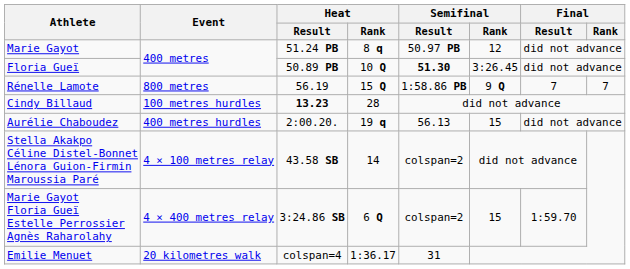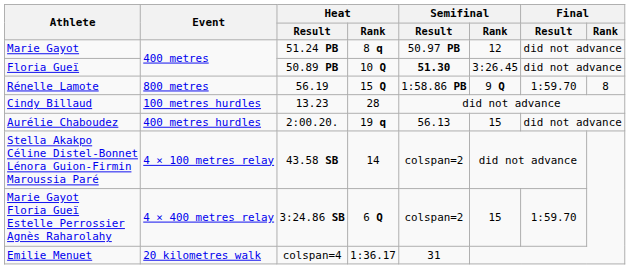Rénelle Lamote | Final / Result: 7 -> 1:59.70
Rénelle Lamote | Final / Rank: 7 -> 8
Cindy Billaud | Heat / Result: bold -> normal
